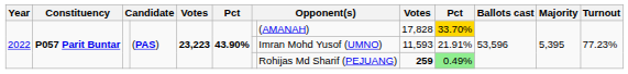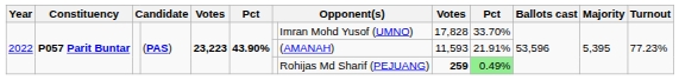row 2 | column 8: (AMANAH) -> Imran Mohd Yusof (UMNO)
row 2 | column 10: gold background -> no background
row 3 | column 8: Imran Mohd Yusof (UMNO) -> (AMANAH)
